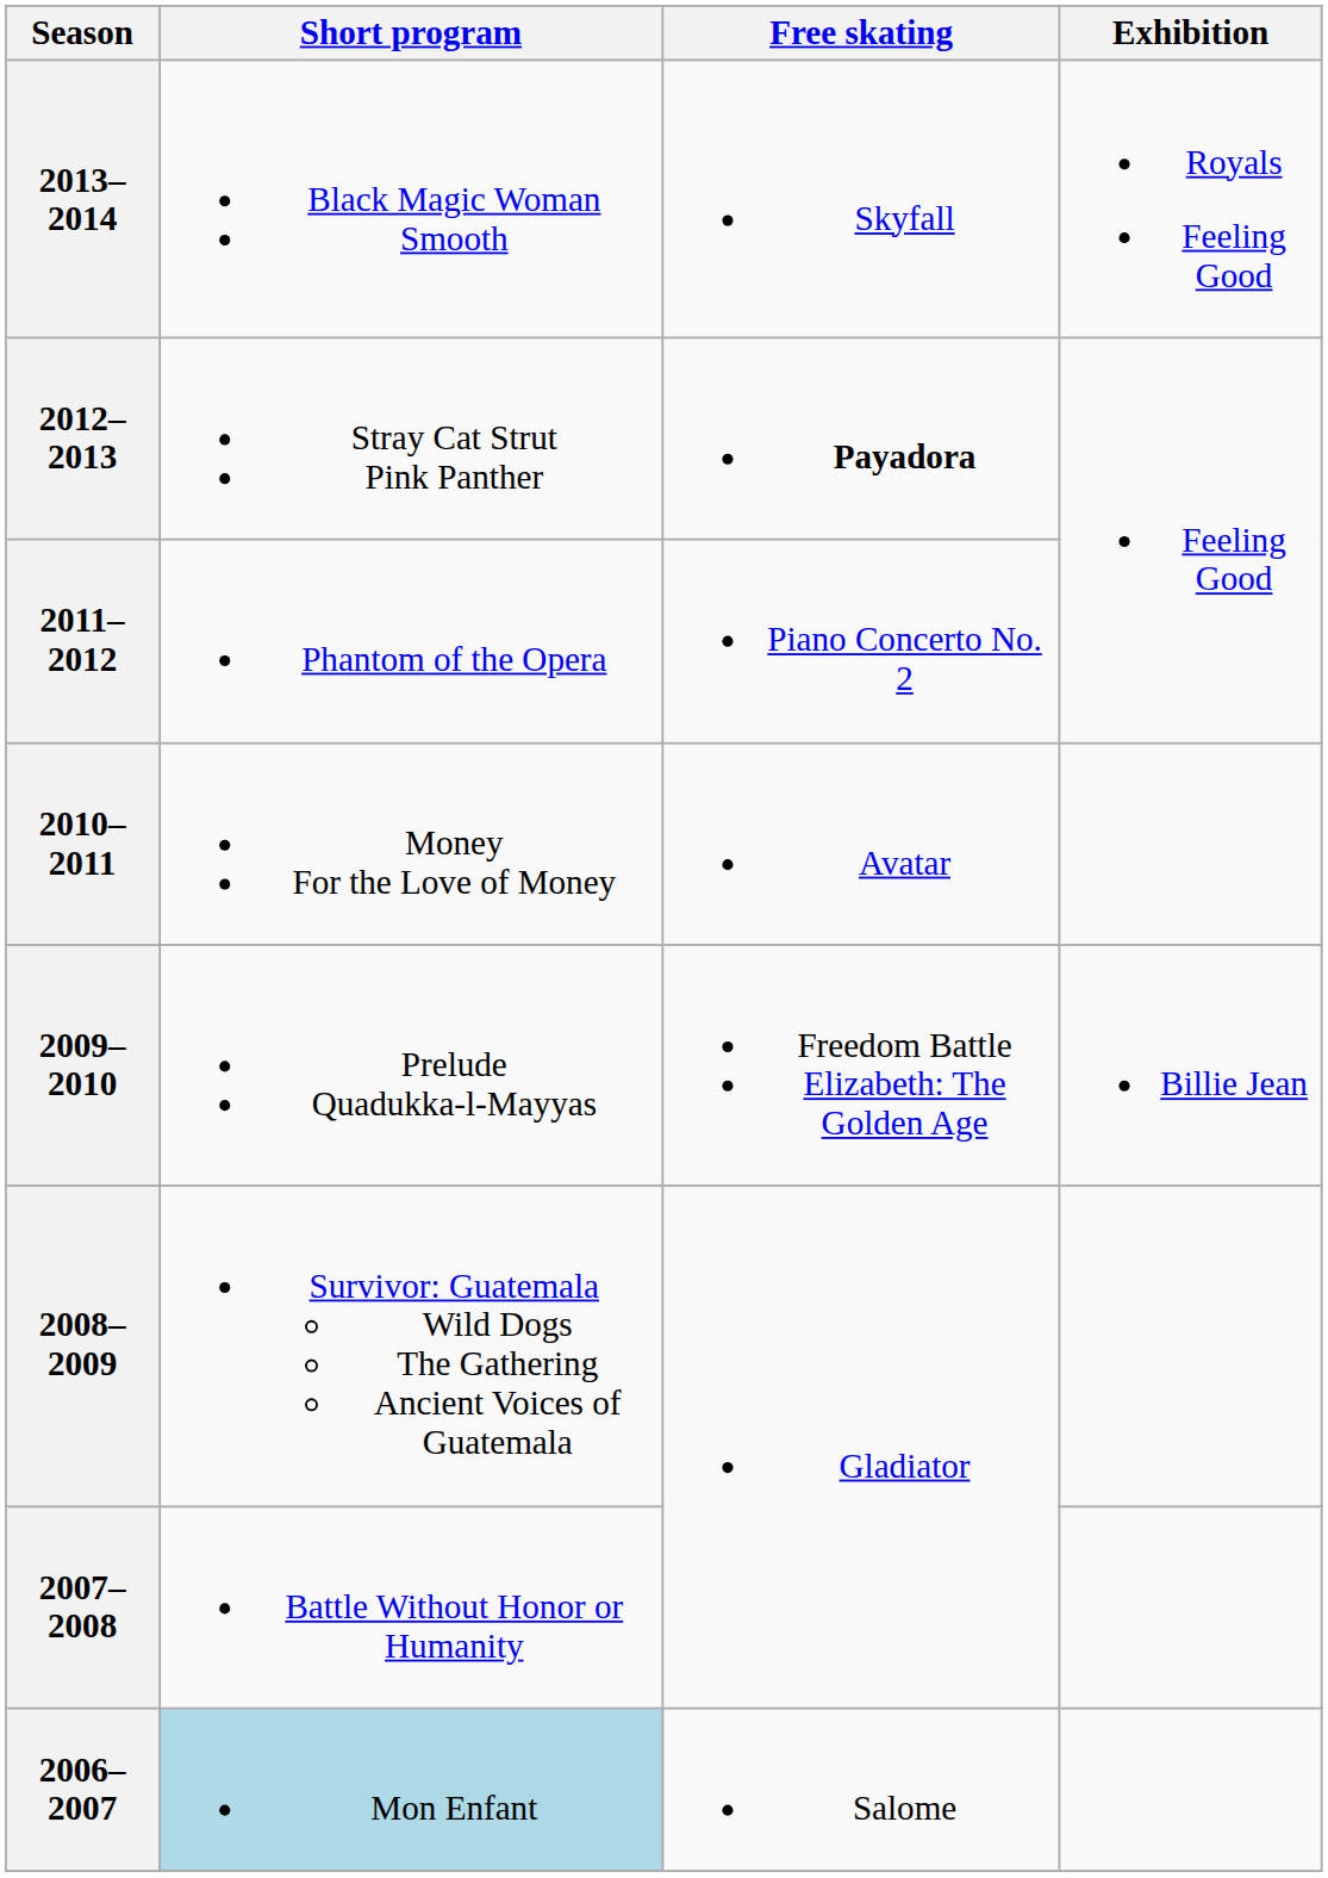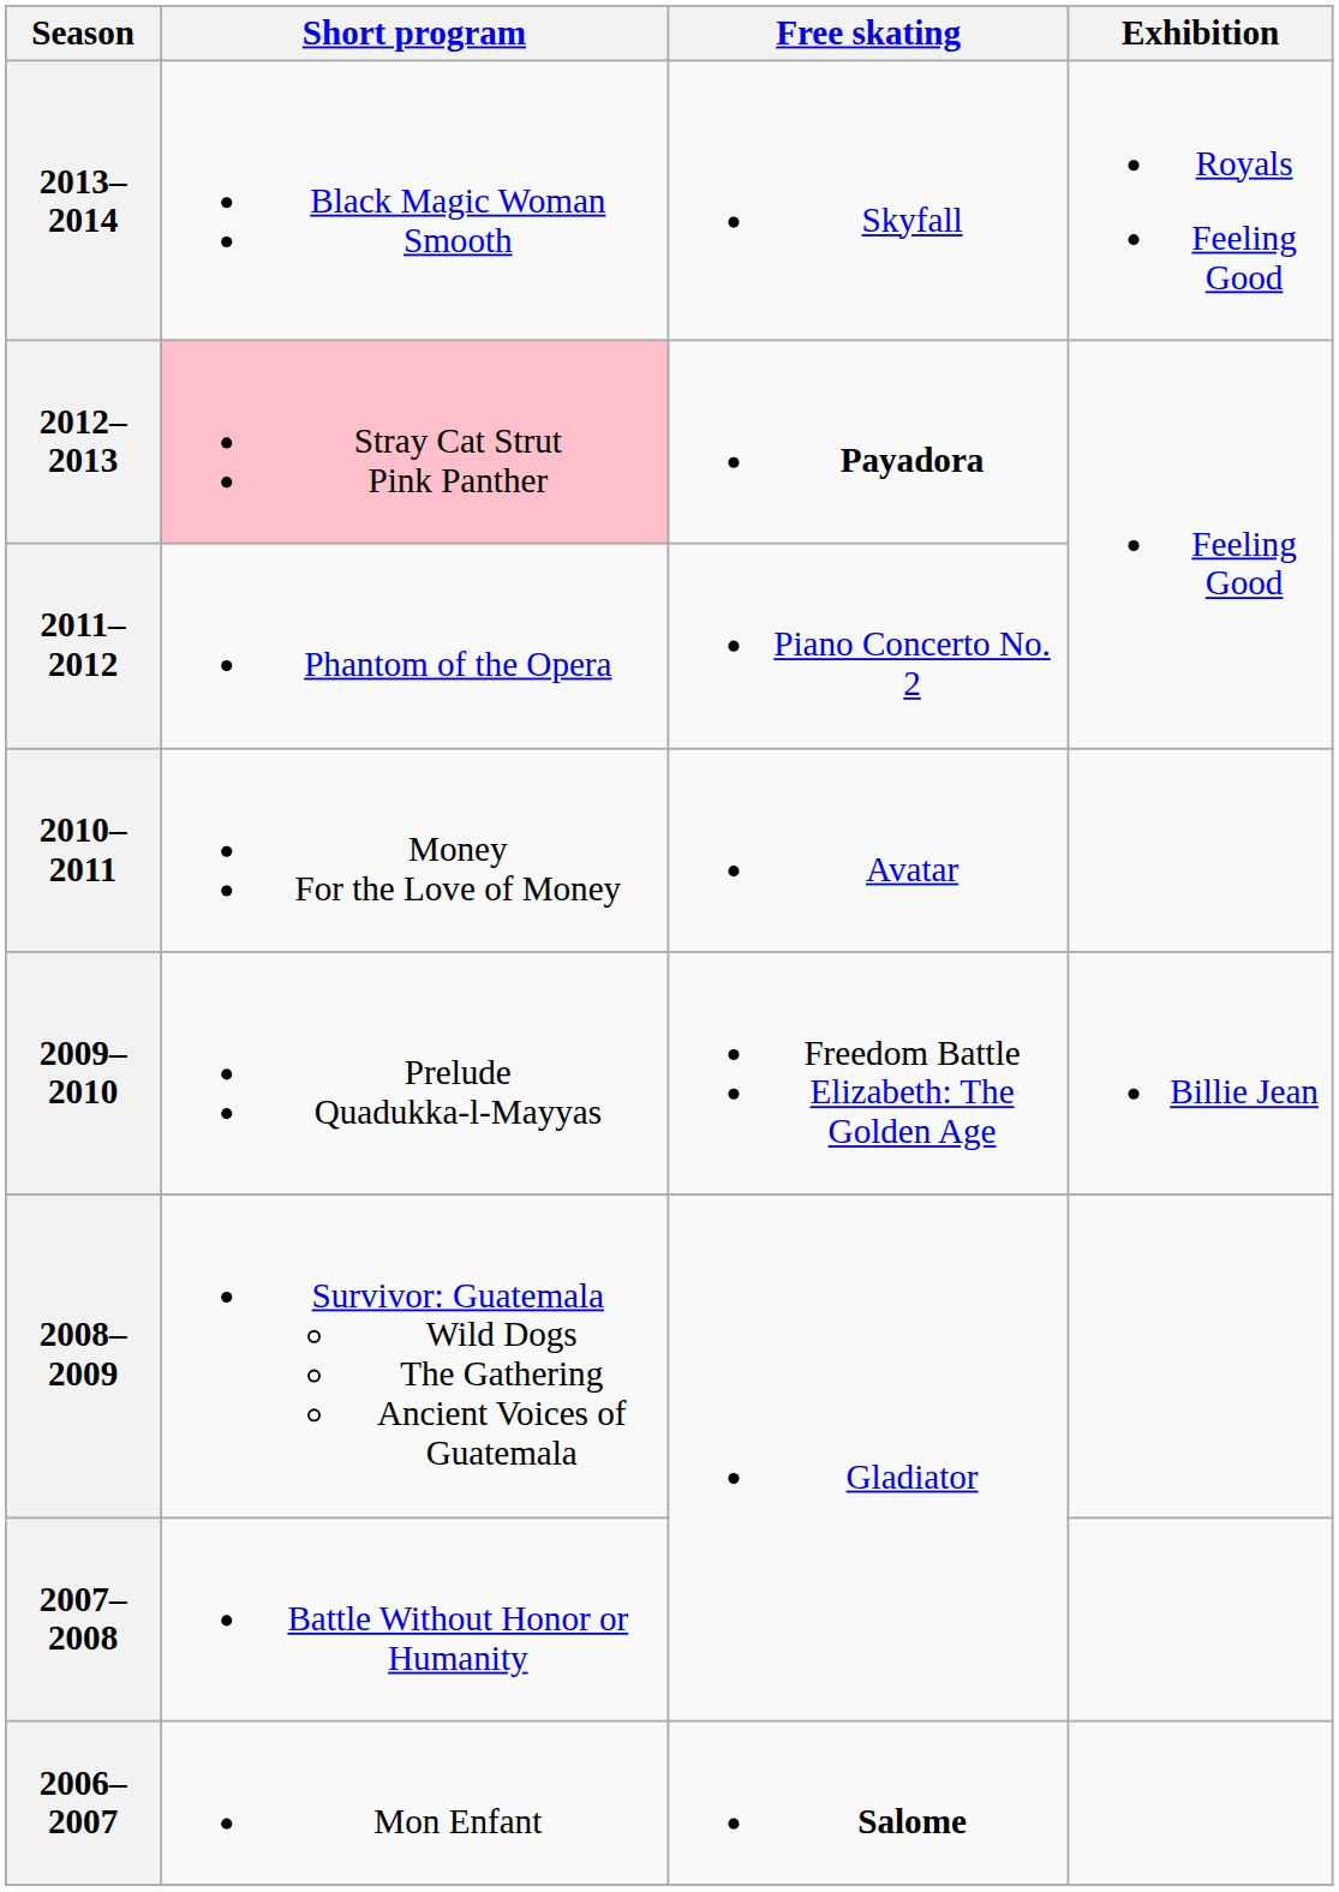2012–2013 | Short program: no background -> pink background
2006–2007 | Short program: lightblue background -> no background
2006–2007 | Free skating: normal -> bold
